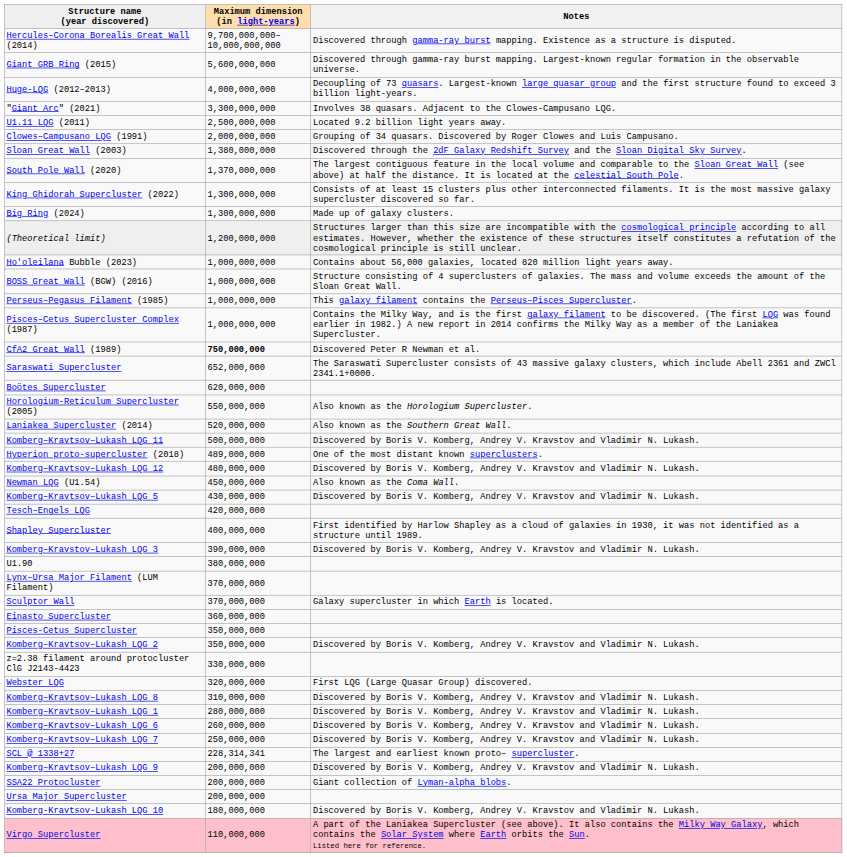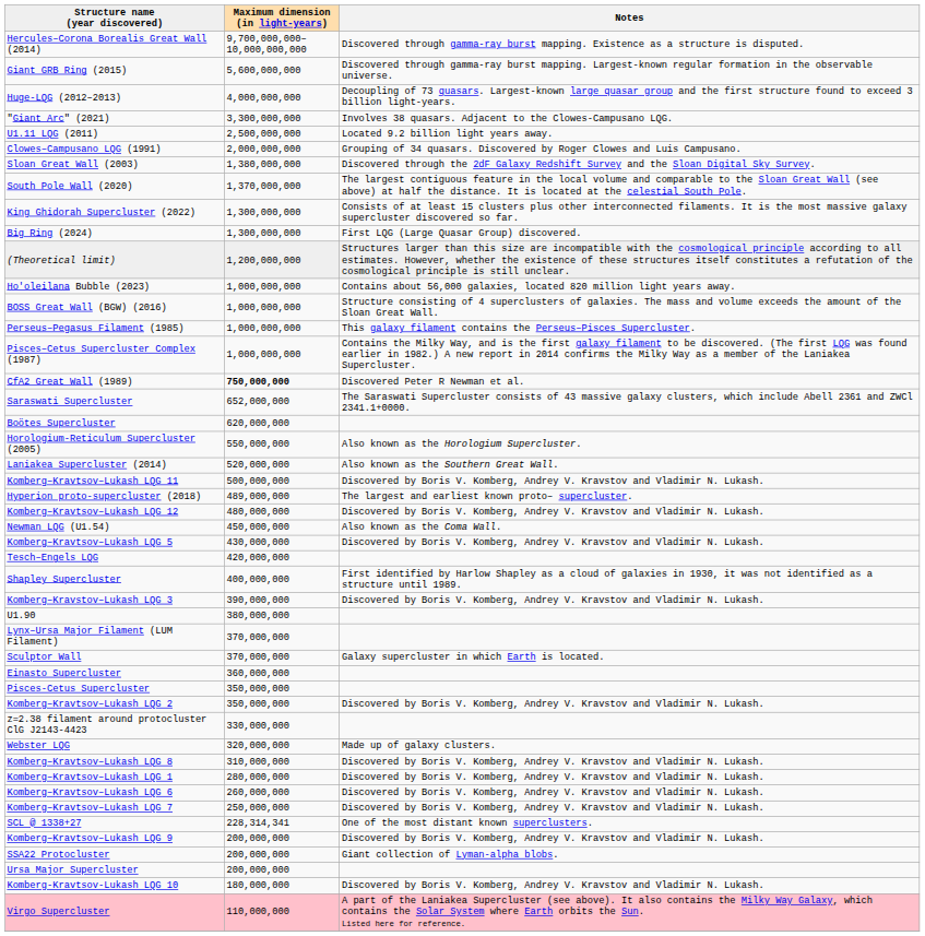Big Ring (2024) | Notes: Made up of galaxy clusters. -> First LQG (Large Quasar Group) discovered.
Hyperion proto-supercluster (2018) | Notes: One of the most distant known superclusters. -> The largest and earliest known proto– supercluster.
Webster LQG | Notes: First LQG (Large Quasar Group) discovered. -> Made up of galaxy clusters.
SCL @ 1338+27 | Notes: The largest and earliest known proto– supercluster. -> One of the most distant known superclusters.
